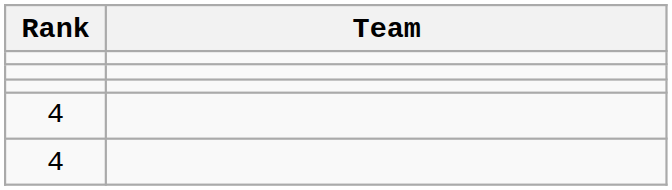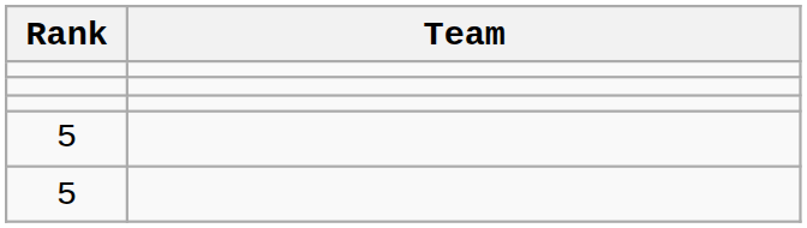row 5 | Rank: 4 -> 5
row 6 | Rank: 4 -> 5
